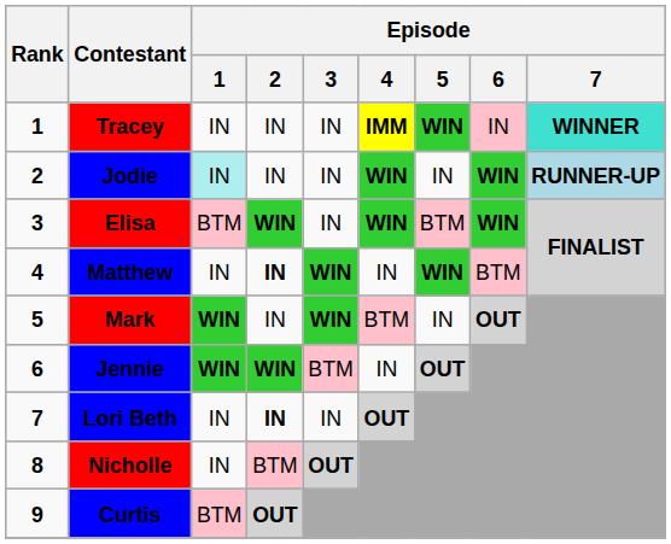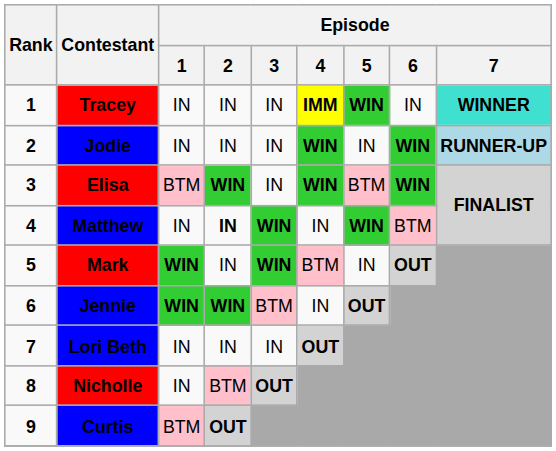Tracey | Episode / 6: pink background -> no background
Jodie | Episode / 1: paleturquoise background -> no background
Lori Beth | Episode / 2: bold -> normal
